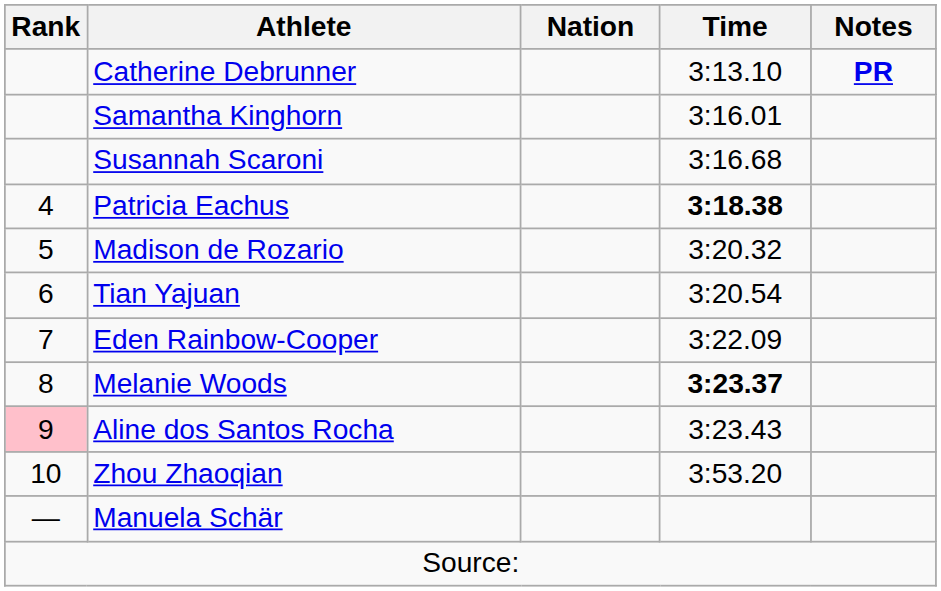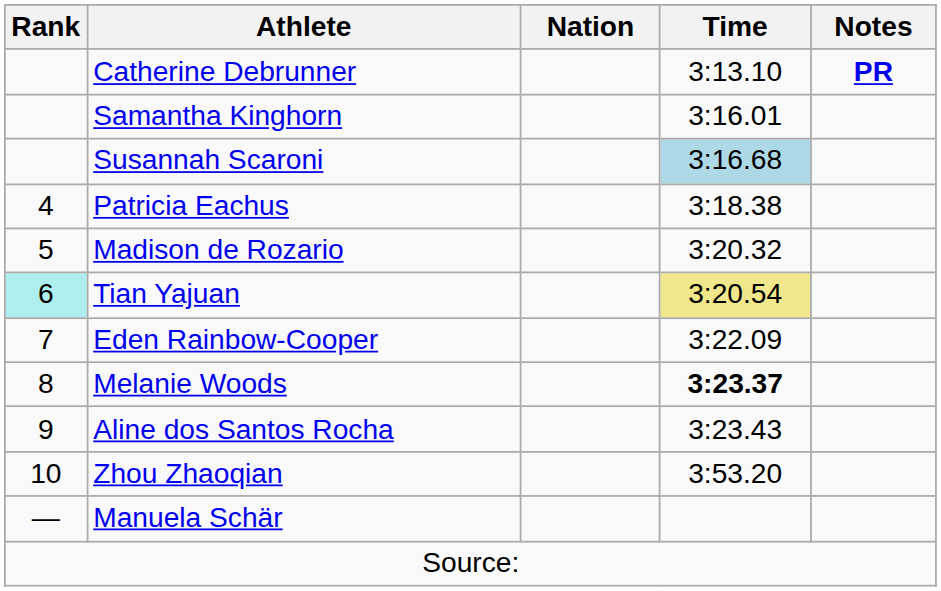Susannah Scaroni | Time: no background -> lightblue background
Patricia Eachus | Time: bold -> normal
Tian Yajuan | Rank: no background -> paleturquoise background
Tian Yajuan | Time: no background -> khaki background
Aline dos Santos Rocha | Rank: pink background -> no background
